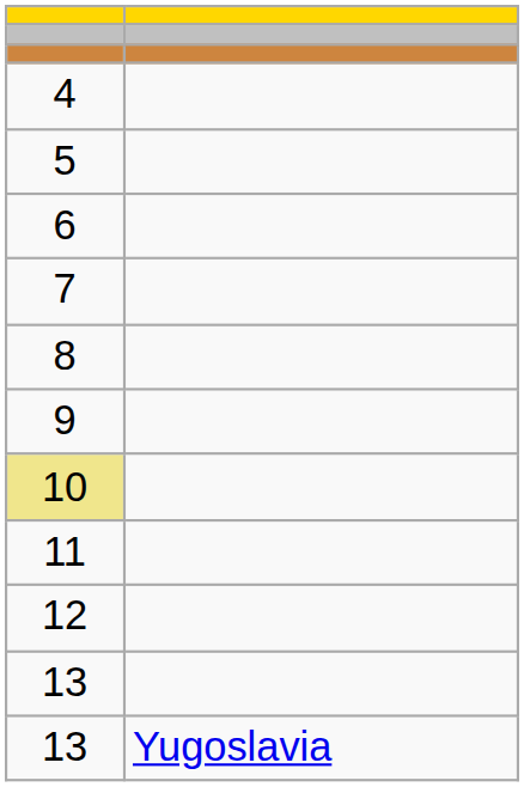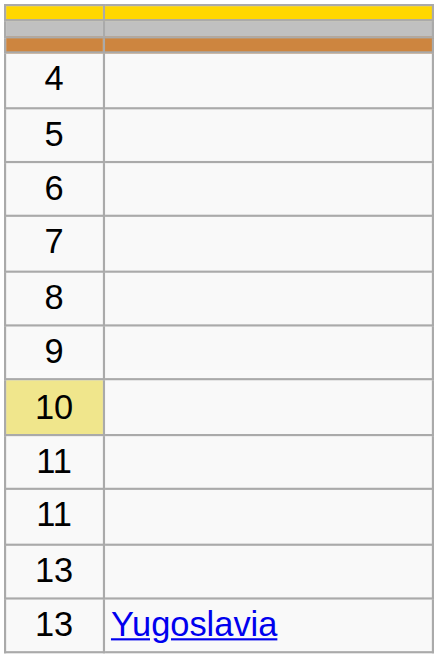row 12 | column 1: 12 -> 11
